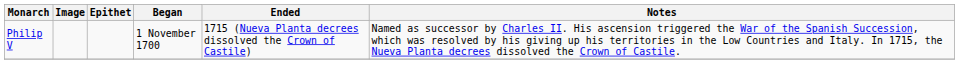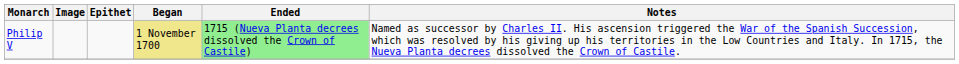Philip V | Began: no background -> khaki background
Philip V | Ended: no background -> lightgreen background
